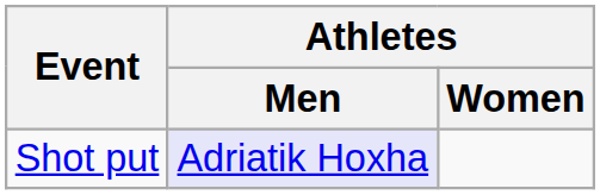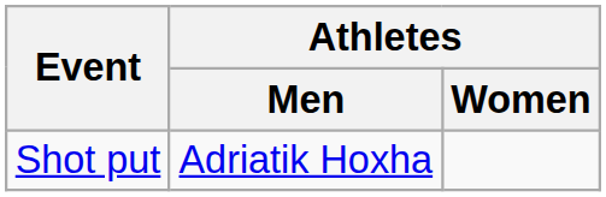Shot put | Athletes / Men: lavender background -> no background
